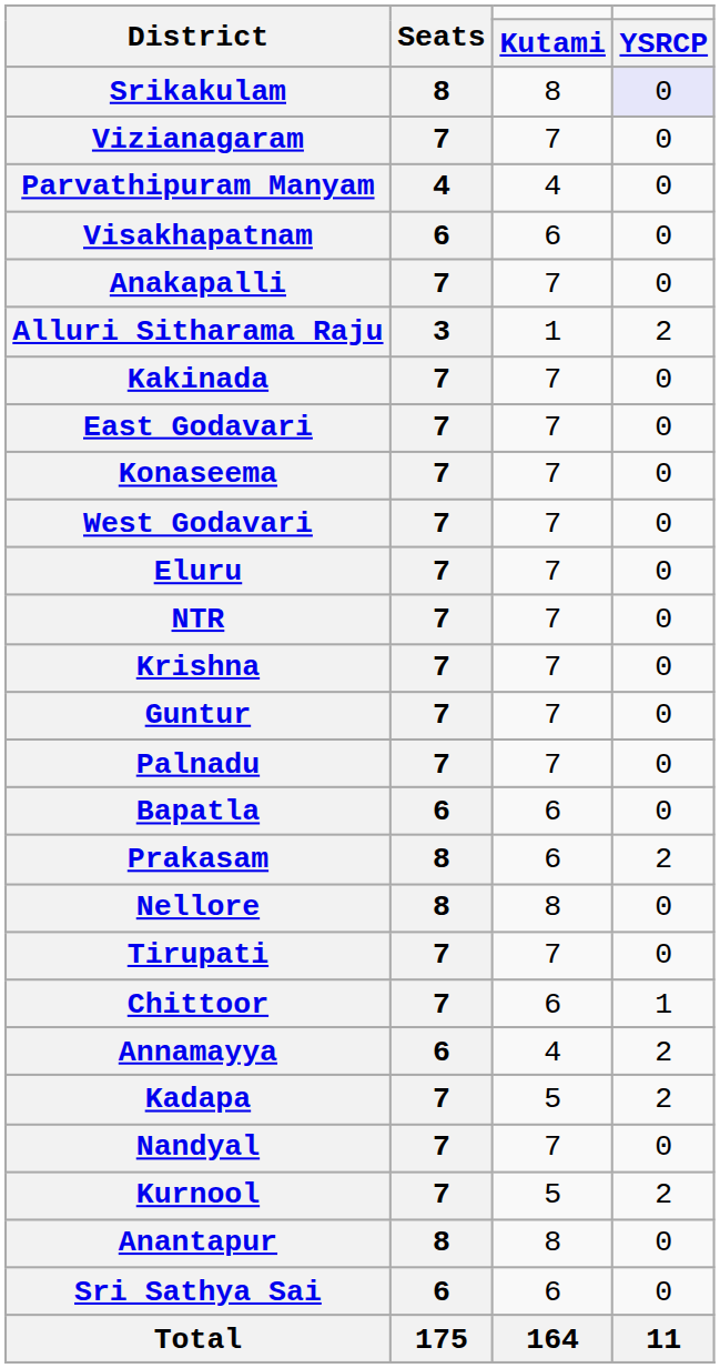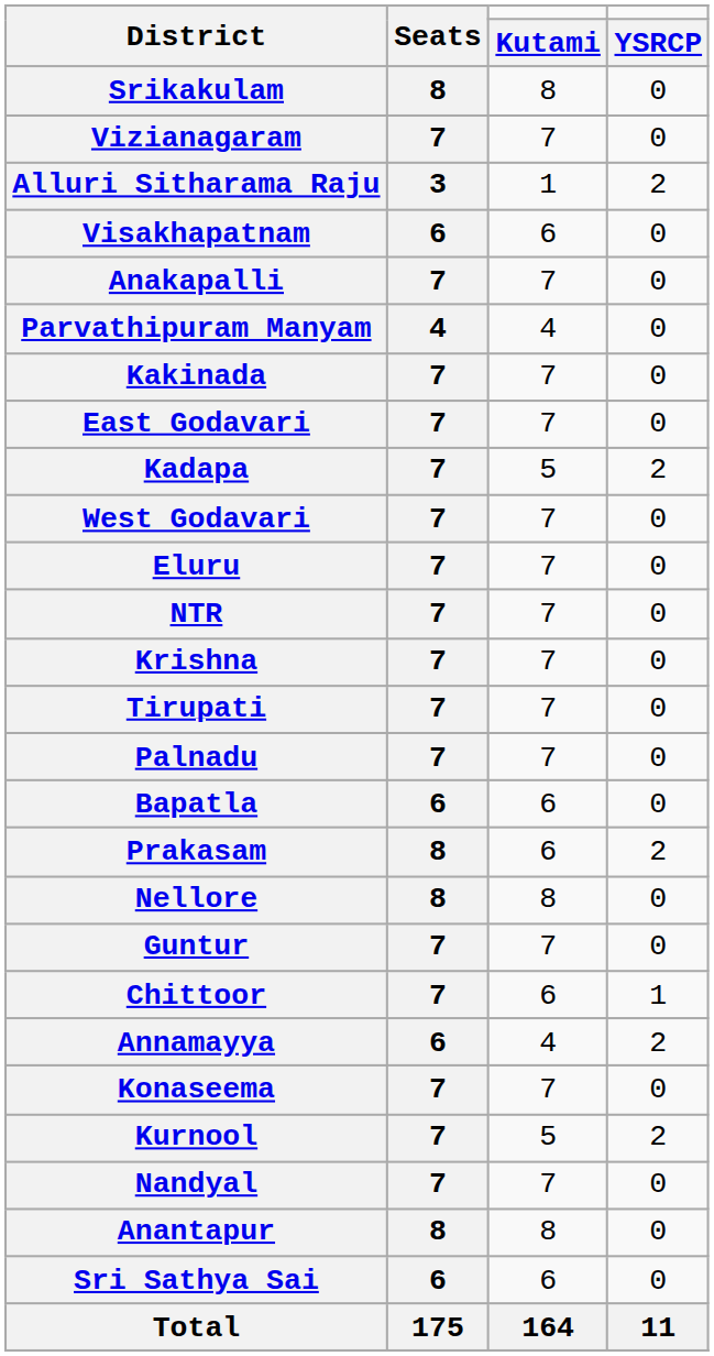Srikakulam | YSRCP: lavender background -> no background
rows swapped: Parvathipuram Manyam <-> Alluri Sitharama Raju
rows swapped: Konaseema <-> Kadapa
rows swapped: Guntur <-> Tirupati
rows swapped: Nandyal <-> Kurnool
